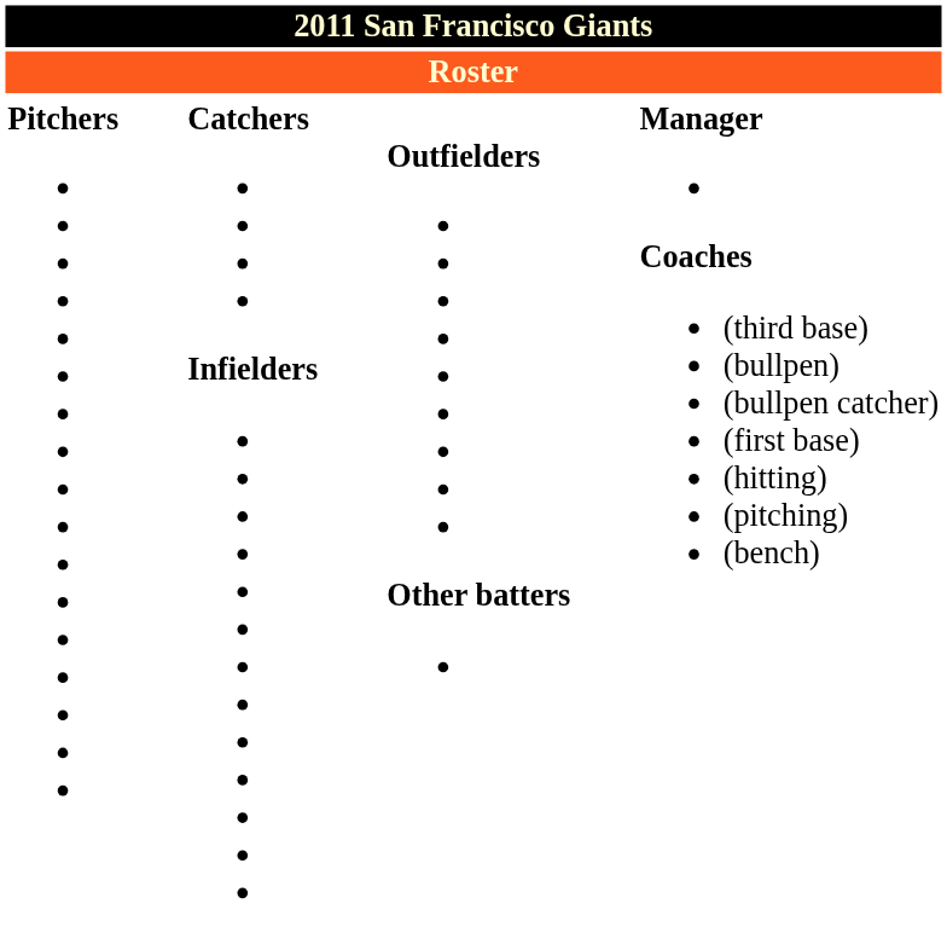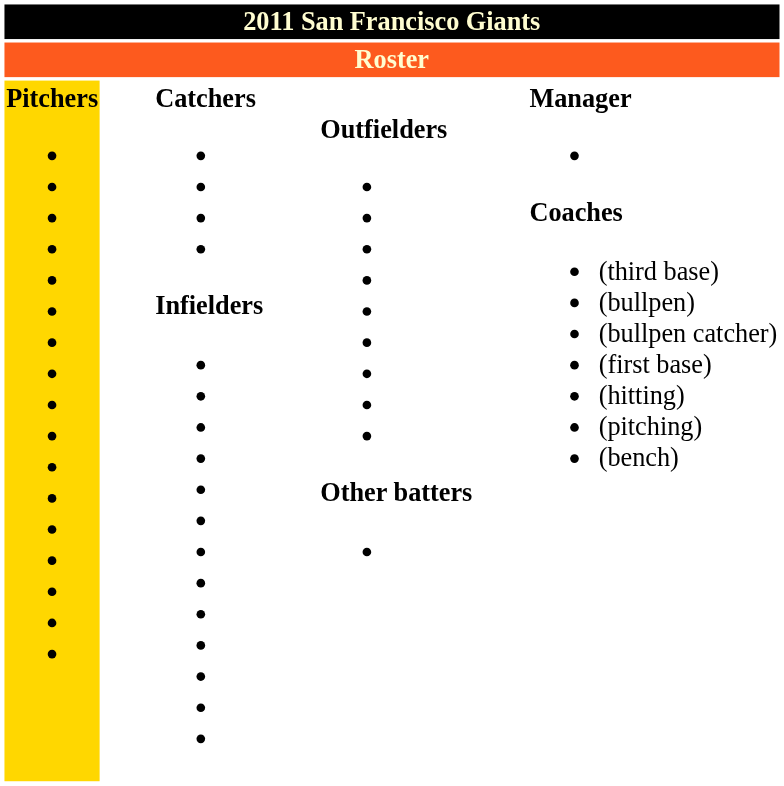Pitchers | column 1: no background -> gold background
